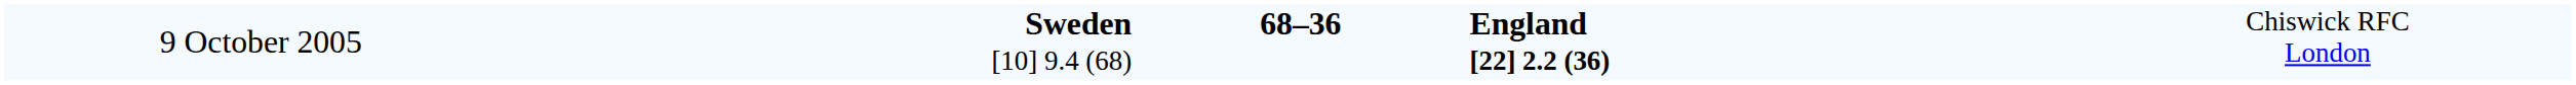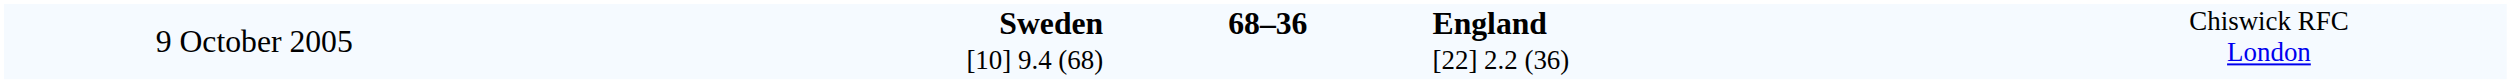[10] 9.4 (68) | column 4: bold -> normal
